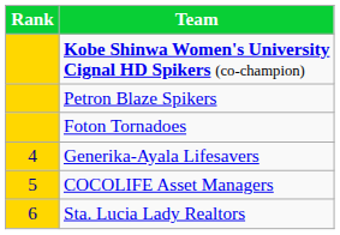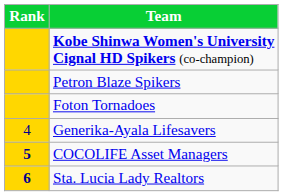COCOLIFE Asset Managers | Rank: normal -> bold
Sta. Lucia Lady Realtors | Rank: normal -> bold
